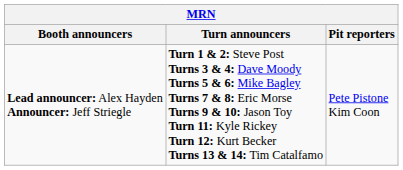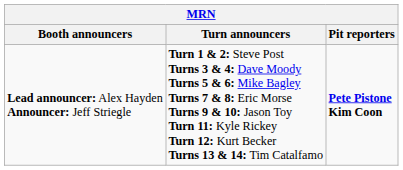Lead announcer: Alex Hayden Announcer: Jeff Striegle | Pit reporters: normal -> bold
